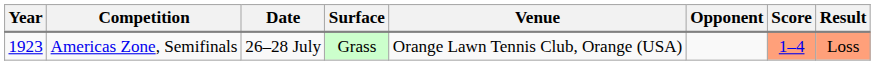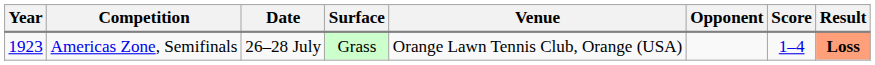Americas Zone, Semifinals | Score: lightsalmon background -> no background
Americas Zone, Semifinals | Result: normal -> bold
